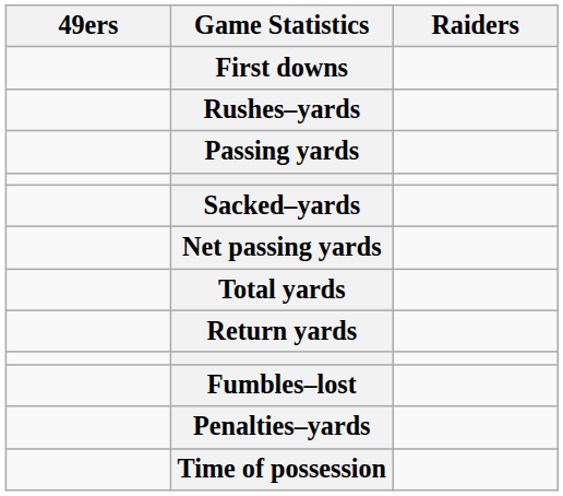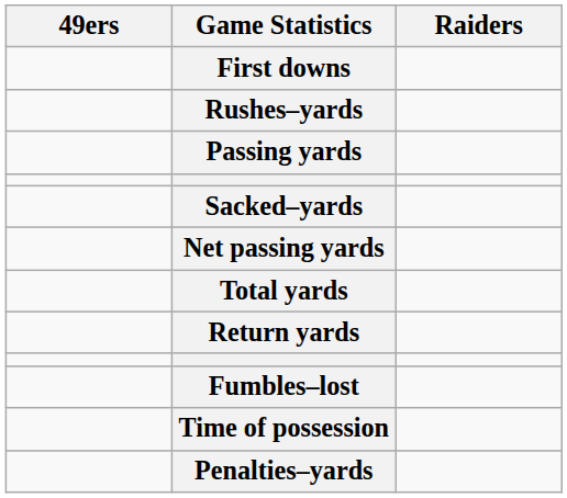rows swapped: Penalties–yards <-> Time of possession
